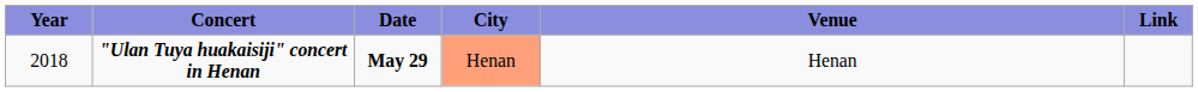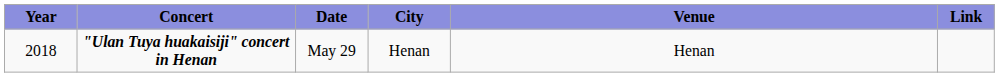"Ulan Tuya huakaisiji" concert in Henan | Date: bold -> normal
"Ulan Tuya huakaisiji" concert in Henan | City: lightsalmon background -> no background
